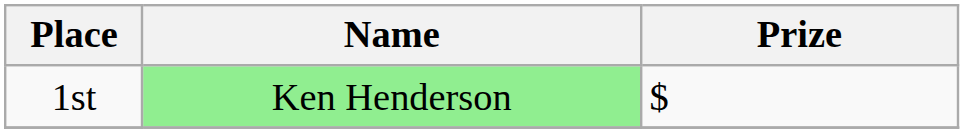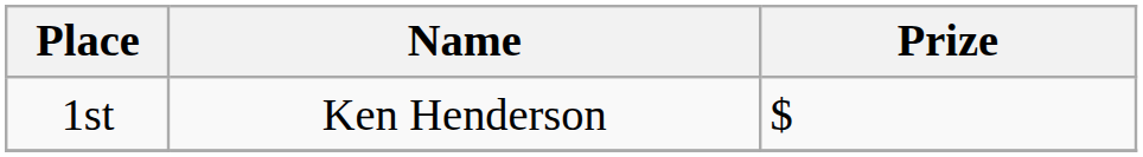1st | Name: lightgreen background -> no background
